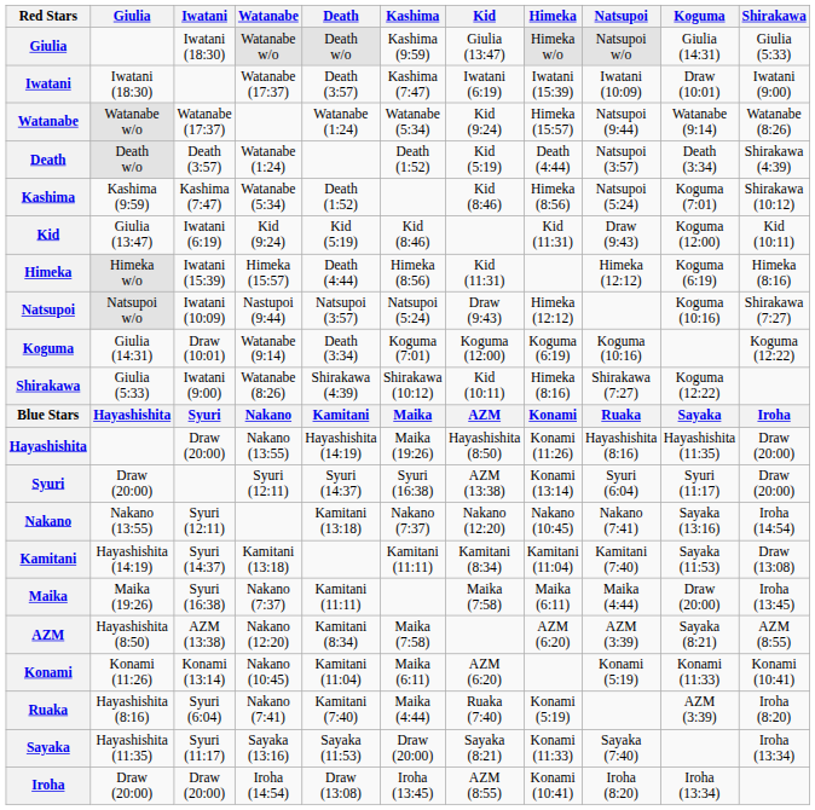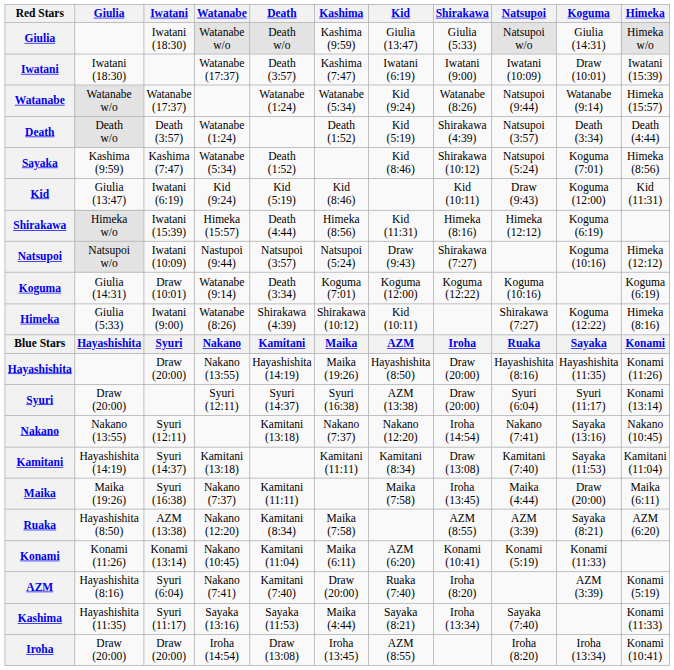columns swapped: Himeka <-> Shirakawa
row 6 | Red Stars: Kashima -> Sayaka
row 8 | Red Stars: Himeka -> Shirakawa
row 11 | Red Stars: Shirakawa -> Himeka
row 18 | Red Stars: AZM -> Ruaka
row 20 | Red Stars: Ruaka -> AZM
row 20 | Kashima: Maika (4:44) -> Draw (20:00)
row 21 | Red Stars: Sayaka -> Kashima
row 21 | Kashima: Draw (20:00) -> Maika (4:44)
